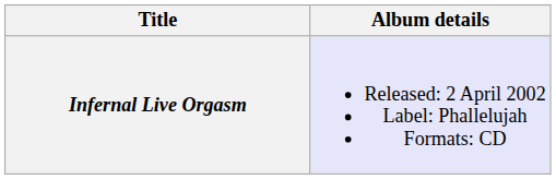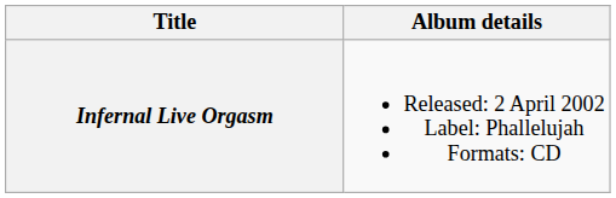Infernal Live Orgasm | Album details: lavender background -> no background
